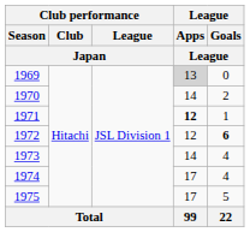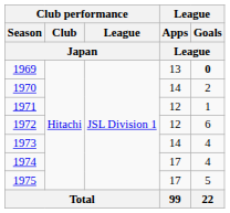1969 | League / Apps / League: lightgrey background -> no background
1969 | League / Goals / League: normal -> bold
1971 | League / Apps / League: bold -> normal
1972 | League / Goals / League: bold -> normal
